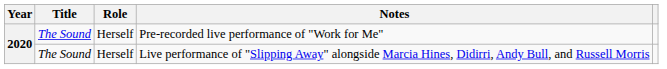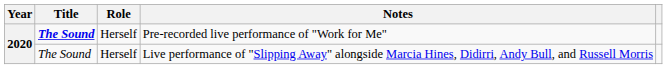Pre-recorded live performance of "Work for Me" | Title: normal -> bold
